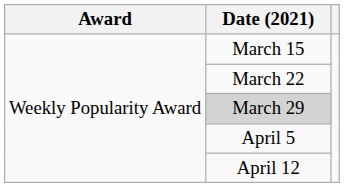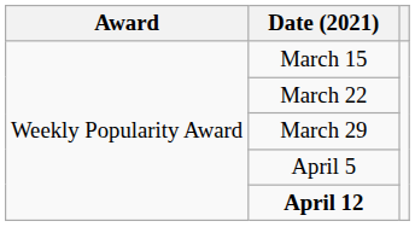March 29 | Date (2021): lightgrey background -> no background
April 12 | Date (2021): normal -> bold
